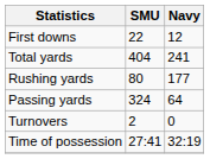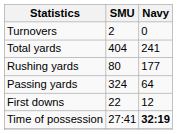rows swapped: First downs <-> Turnovers
Time of possession | Navy: normal -> bold
